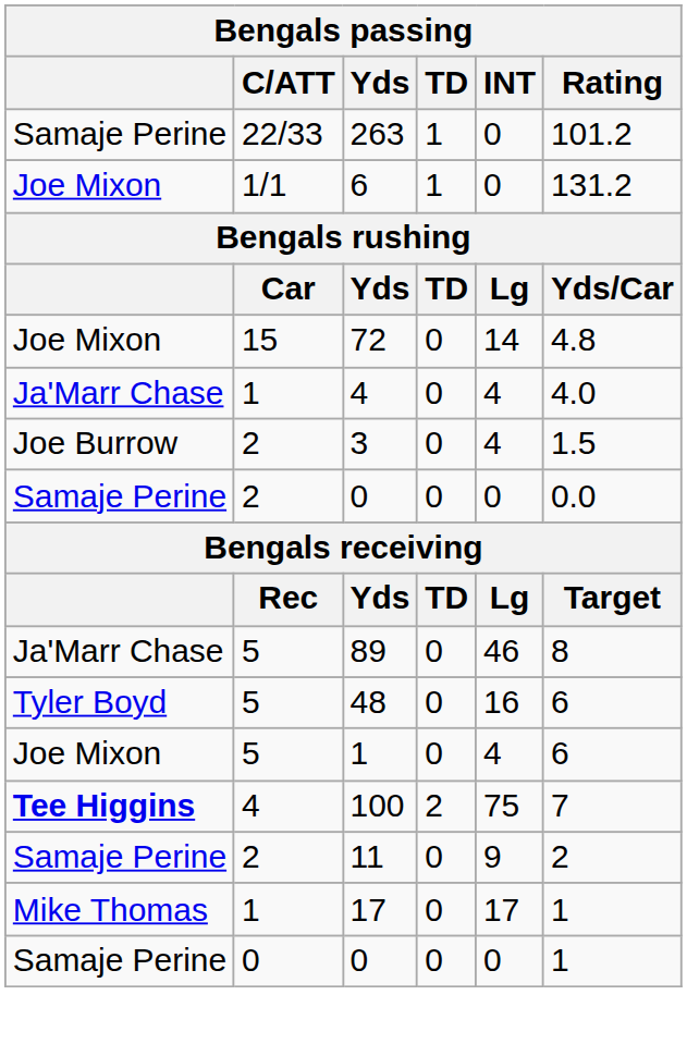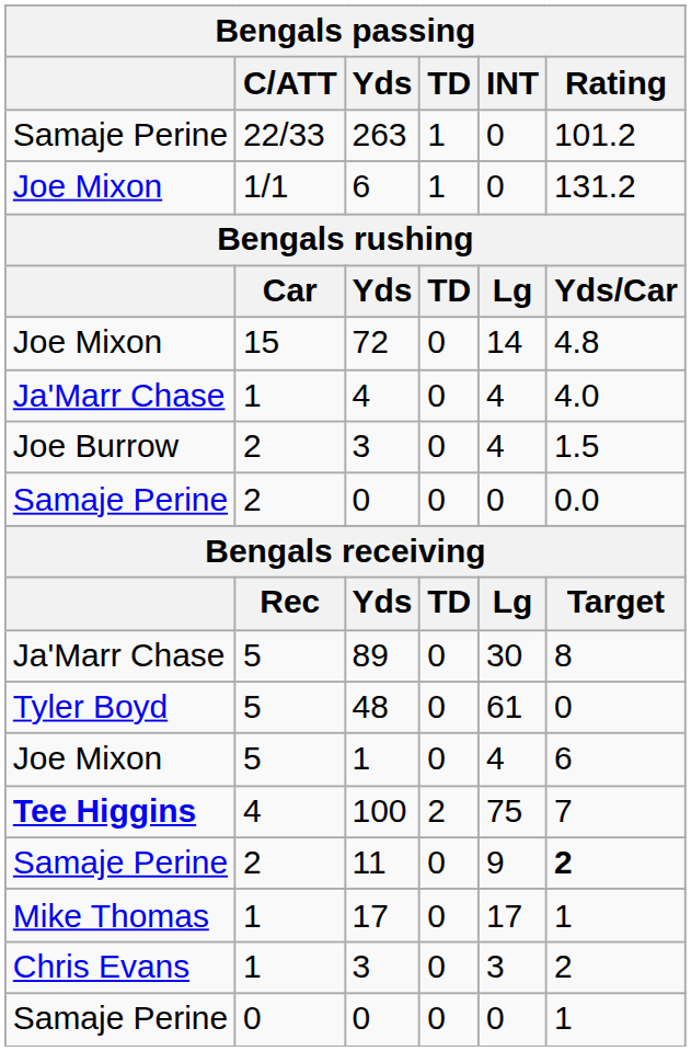89 | INT: 46 -> 30
48 | INT: 16 -> 61
48 | Rating: 6 -> 0
11 | Rating: normal -> bold
+ row: Chris Evans | 1 | 3 | 0 | 3 | 2
